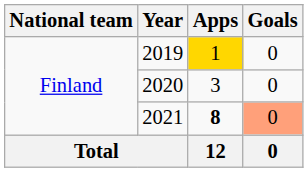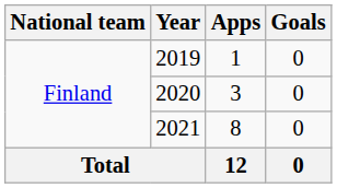2019 | Apps: gold background -> no background
2021 | Apps: bold -> normal
2021 | Goals: lightsalmon background -> no background
